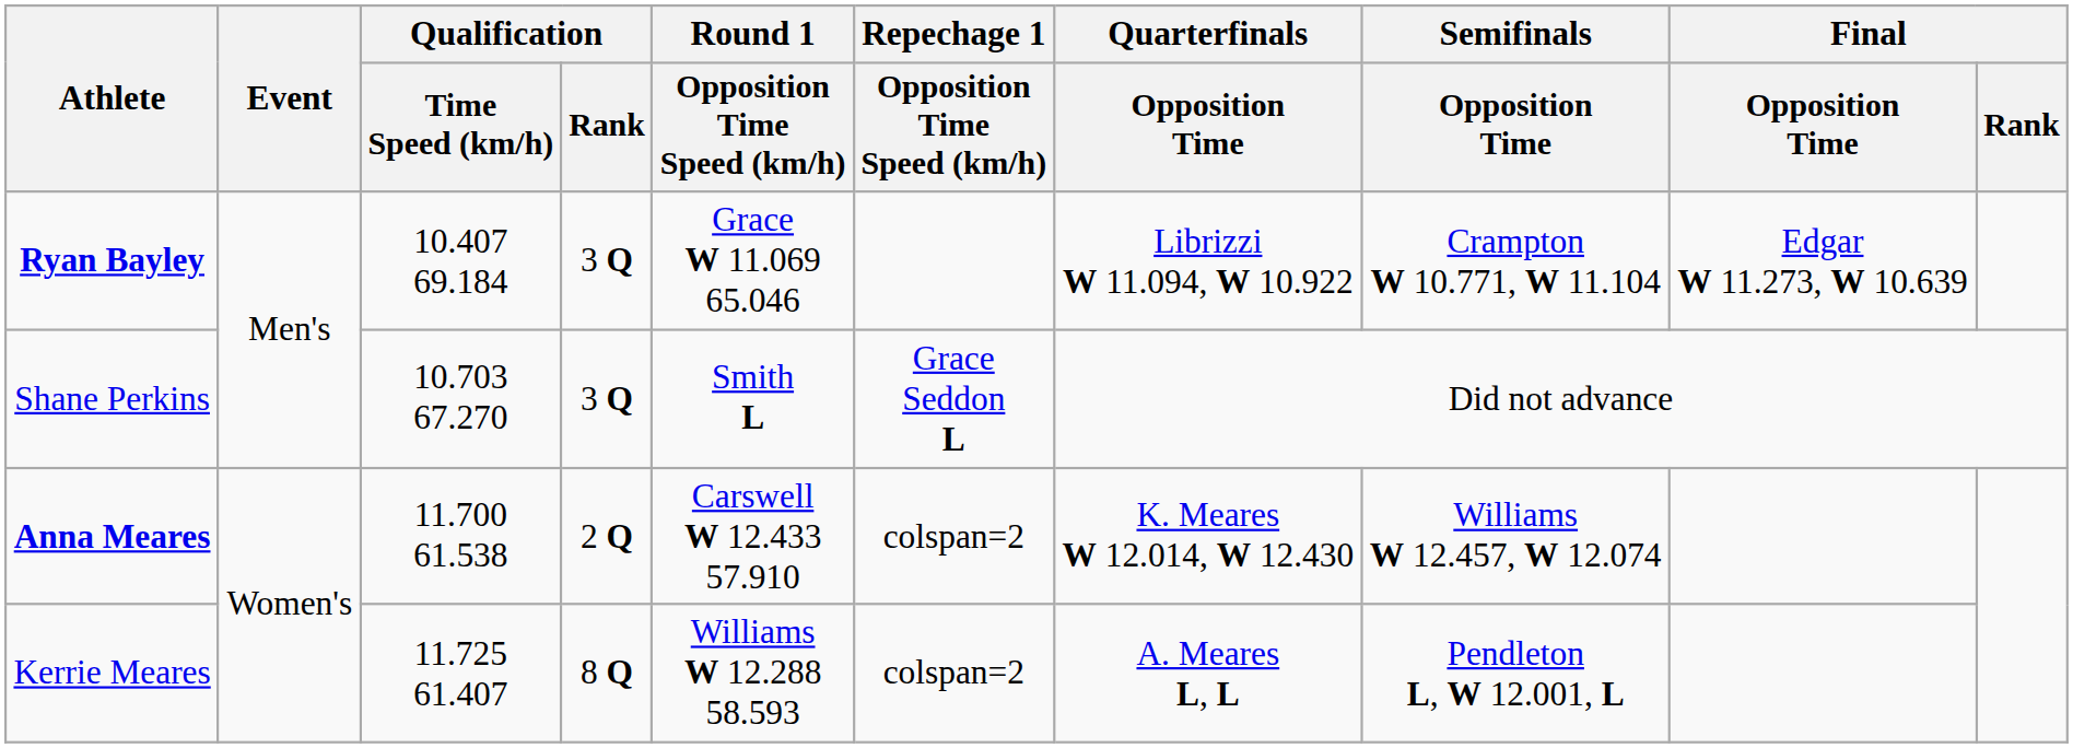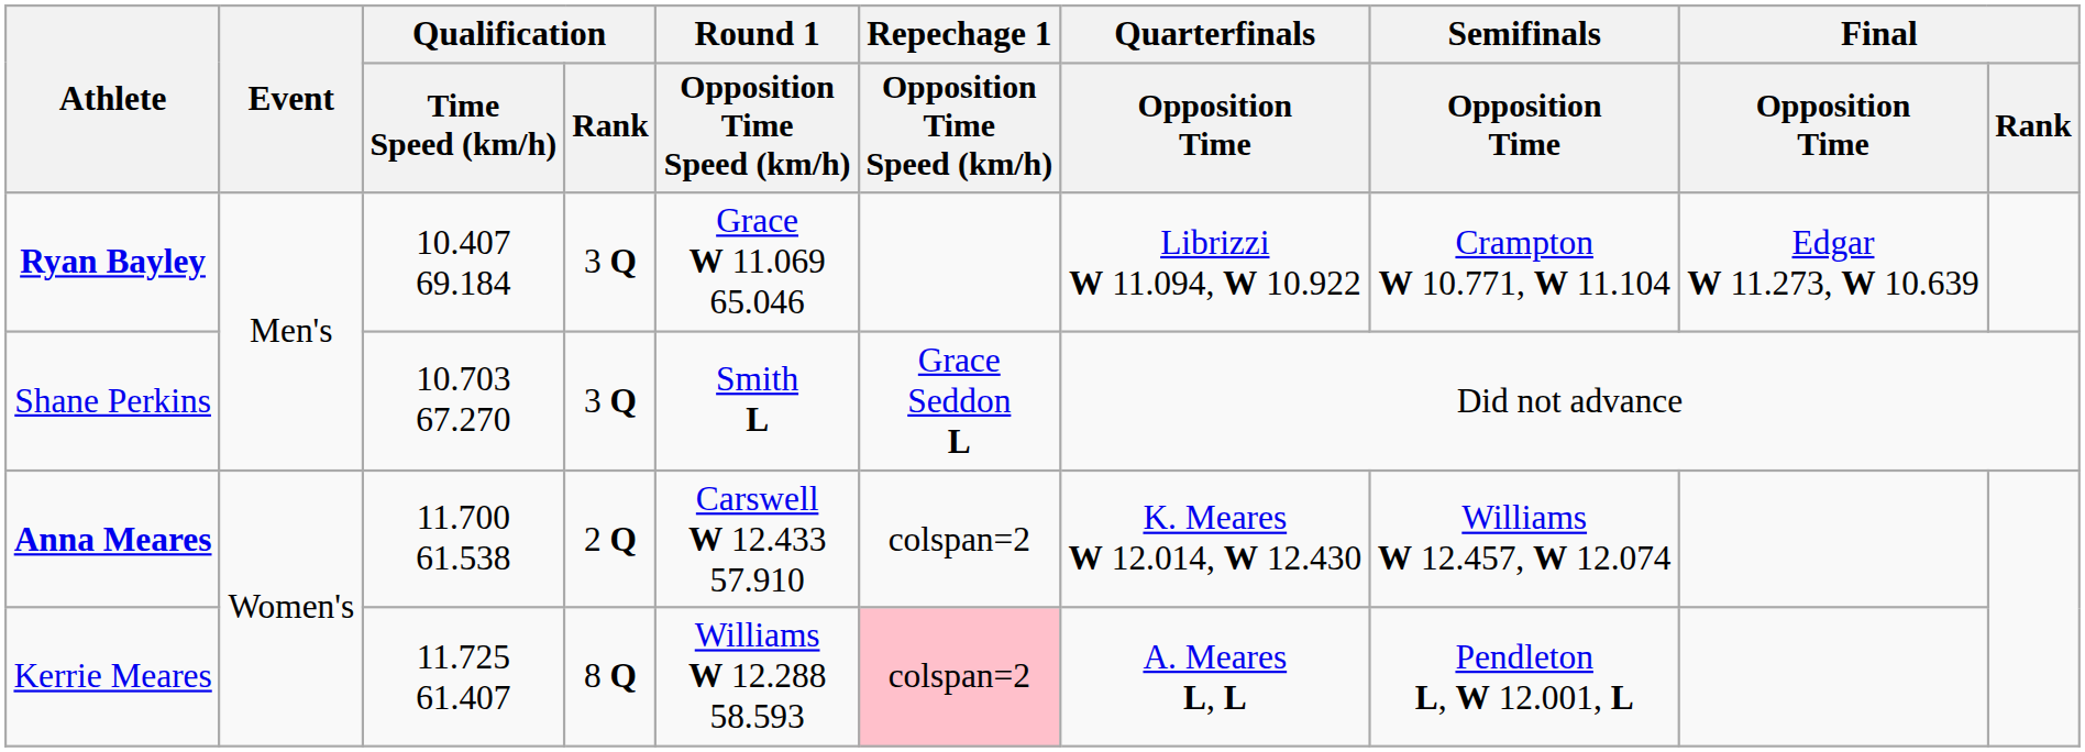Kerrie Meares | Repechage 1 / Opposition Time Speed (km/h): no background -> pink background
